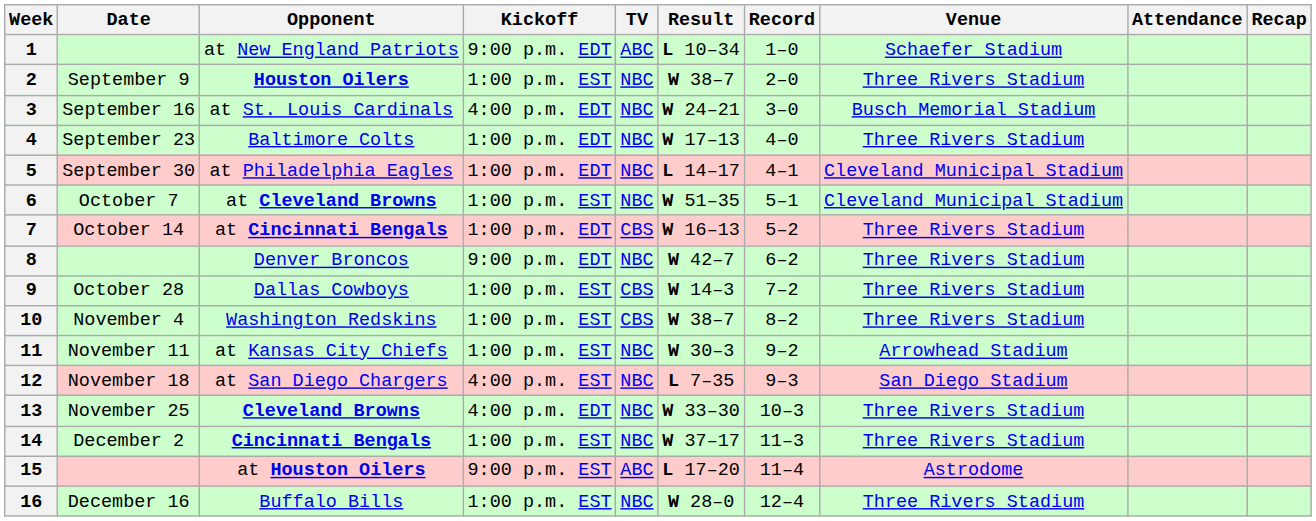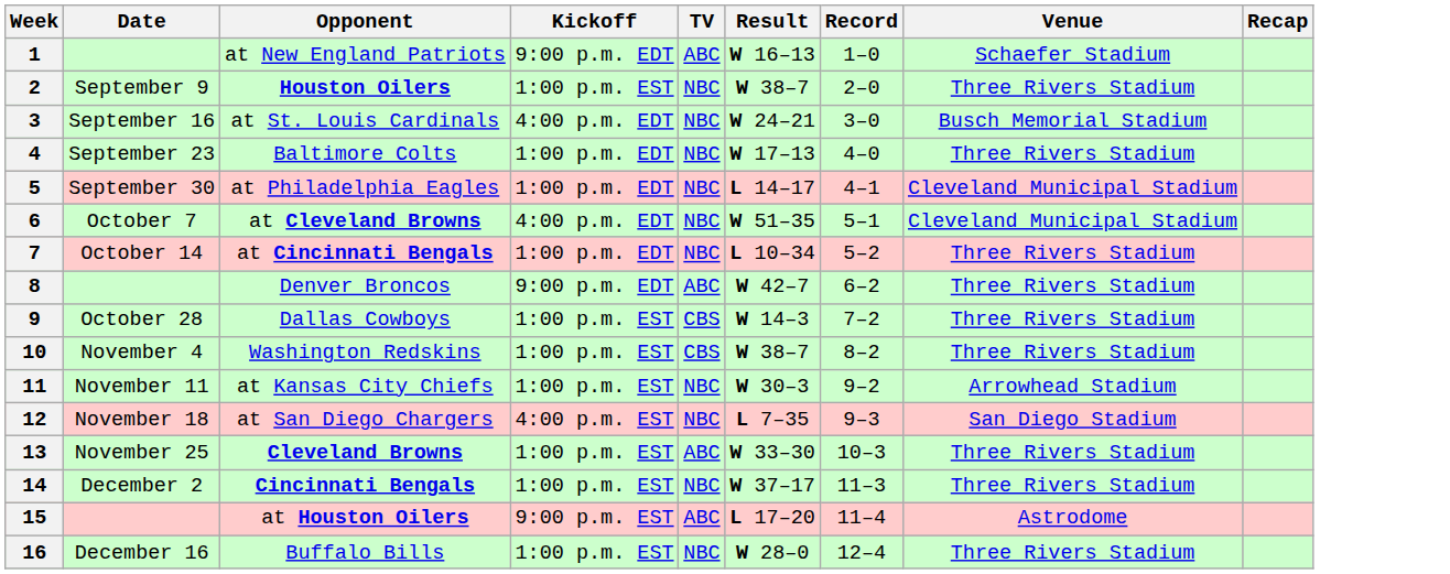- column: Attendance
1 | Result: L 10–34 -> W 16–13
6 | Kickoff: 1:00 p.m. EST -> 4:00 p.m. EDT
7 | TV: CBS -> NBC
7 | Result: W 16–13 -> L 10–34
8 | TV: NBC -> ABC
13 | Kickoff: 4:00 p.m. EDT -> 1:00 p.m. EST
13 | TV: NBC -> ABC
